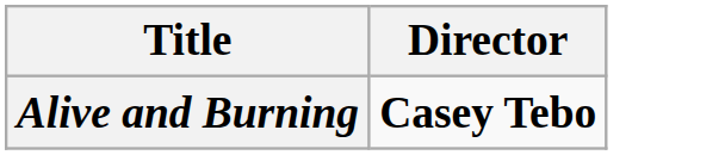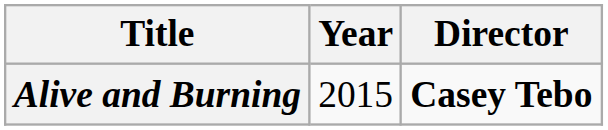+ column: Year | 2015
